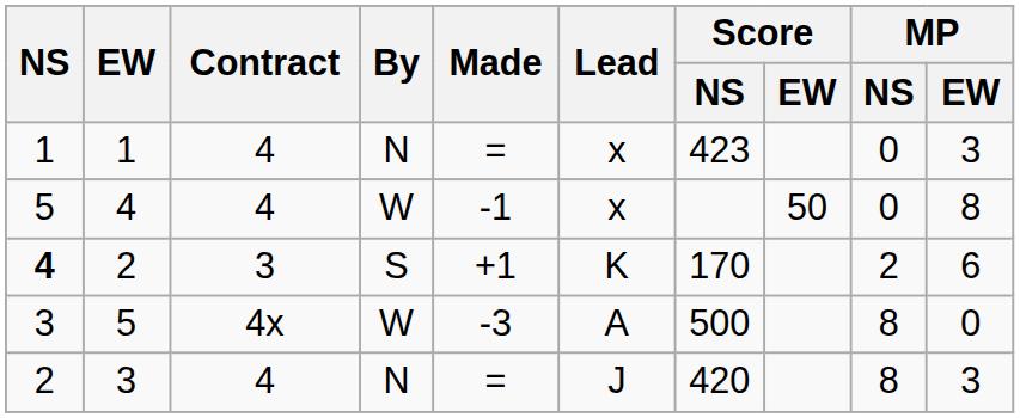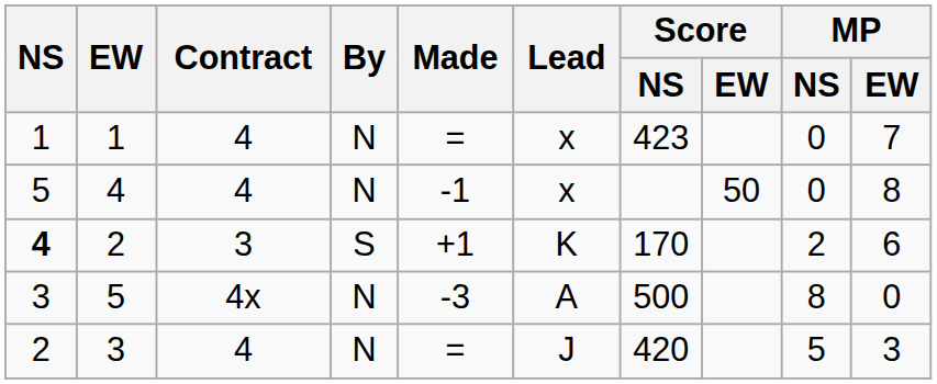row 3 | MP / EW: 3 -> 7
row 4 | By: W -> N
row 6 | By: W -> N
row 7 | MP / NS: 8 -> 5
